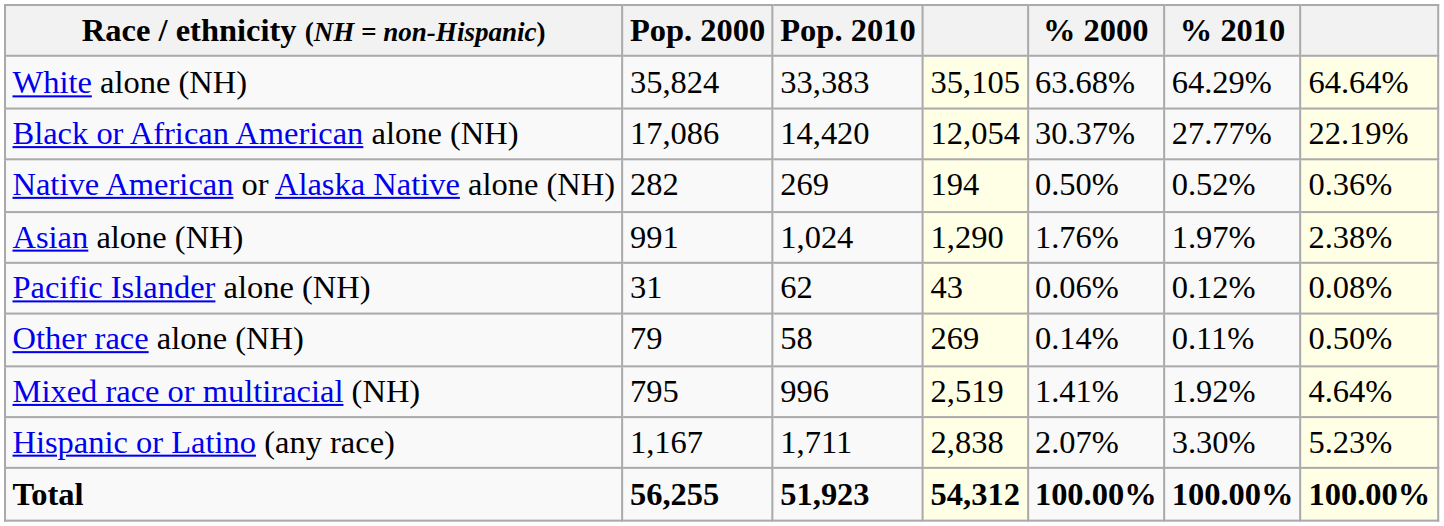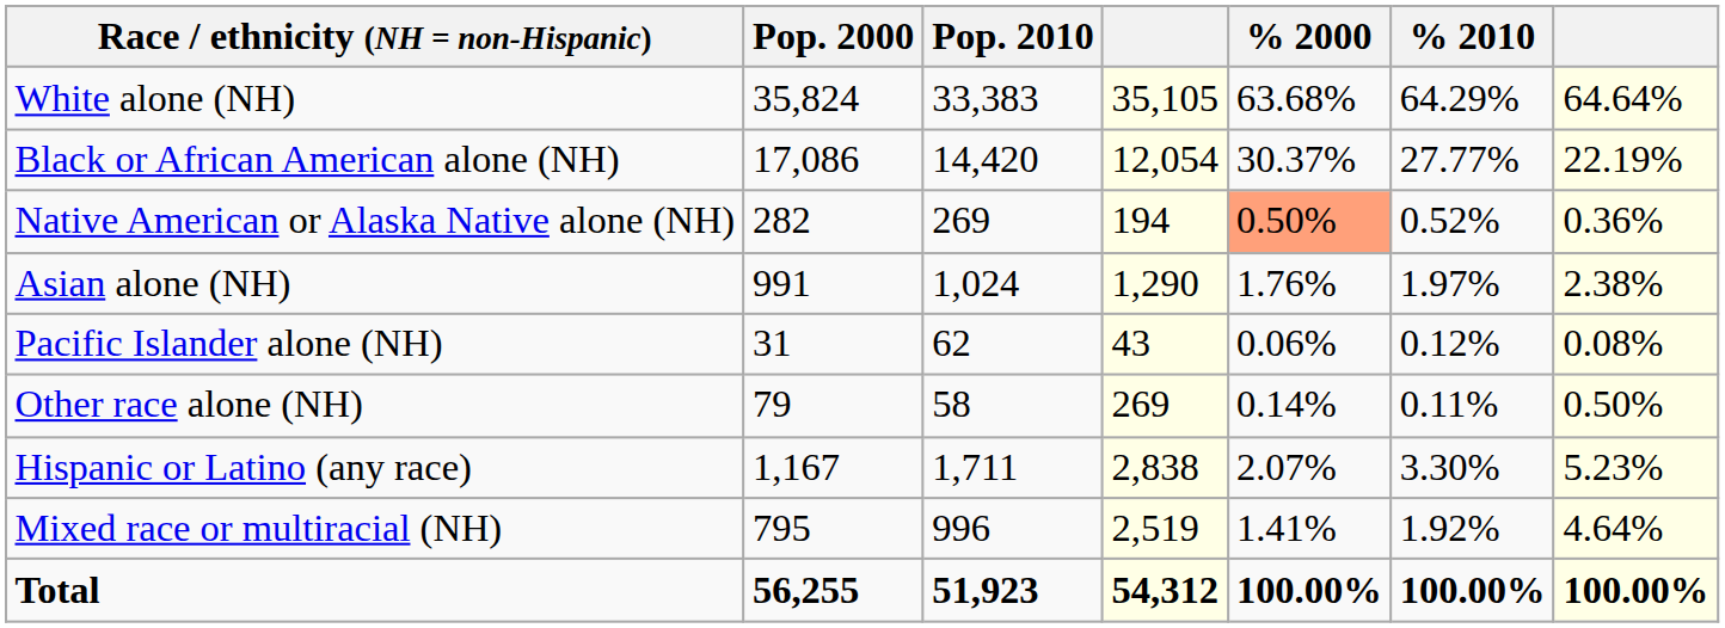Native American or Alaska Native alone (NH) | % 2000: no background -> lightsalmon background
rows swapped: Mixed race or multiracial (NH) <-> Hispanic or Latino (any race)
